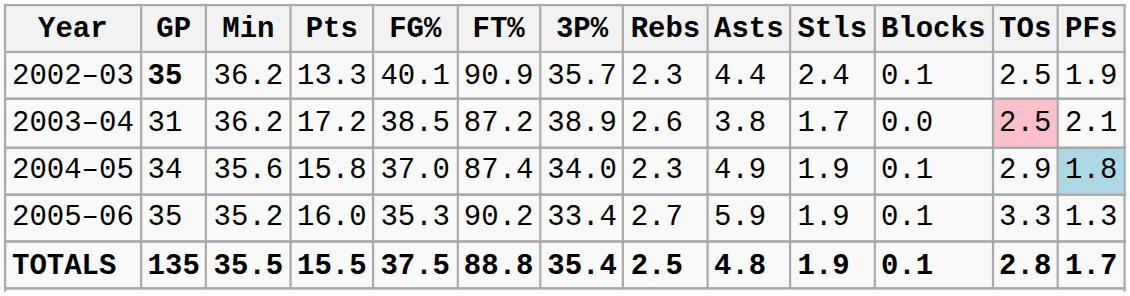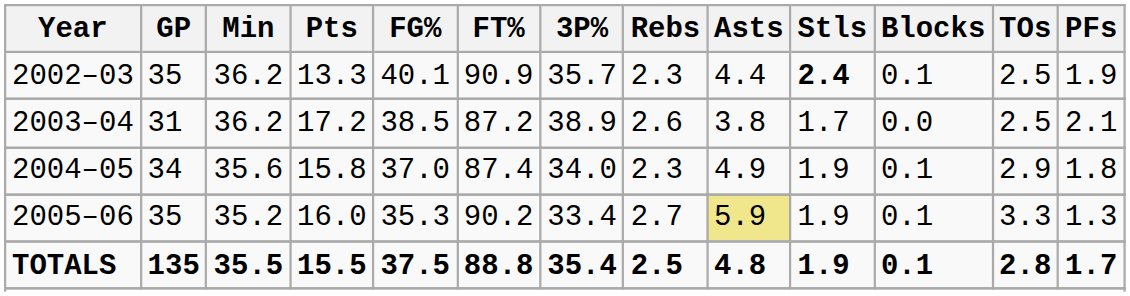2002–03 | GP: bold -> normal
2002–03 | Stls: normal -> bold
2003–04 | TOs: pink background -> no background
2004–05 | PFs: lightblue background -> no background
2005–06 | Asts: no background -> khaki background
